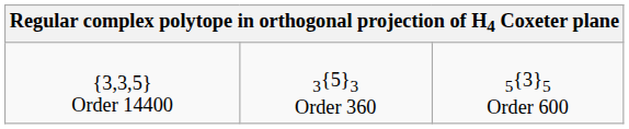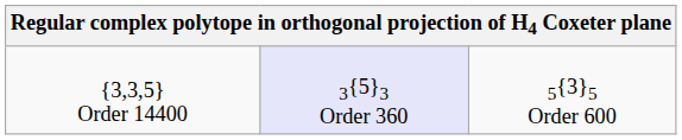{3,3,5} Order 14400 | column 2: no background -> lavender background
